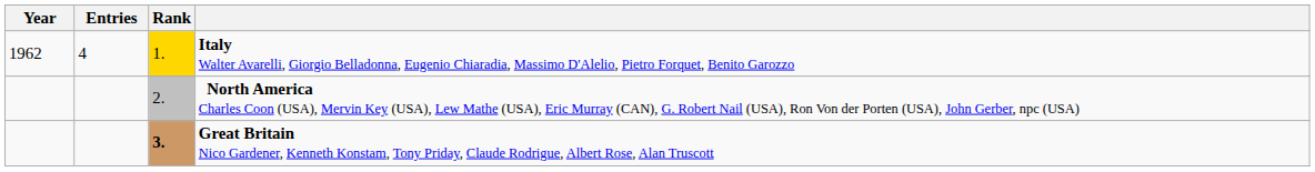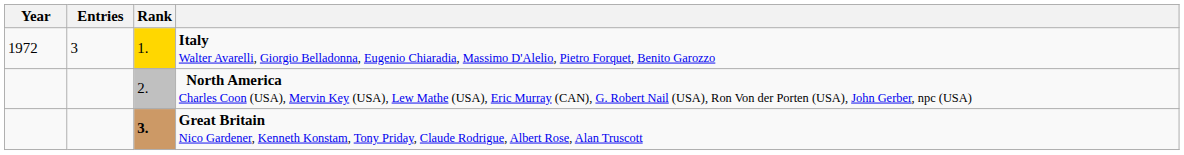row 2 | Year: 1962 -> 1972
row 2 | Entries: 4 -> 3
